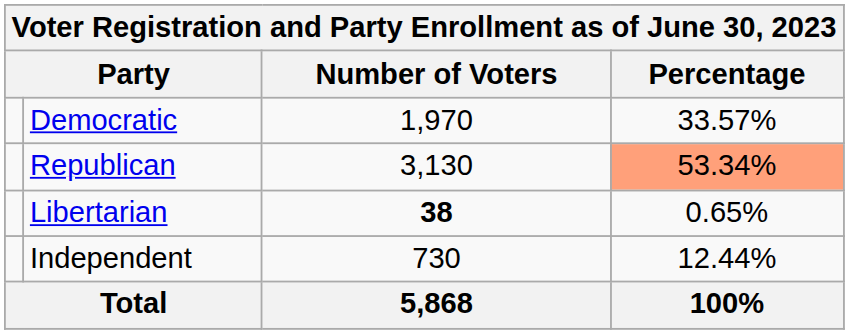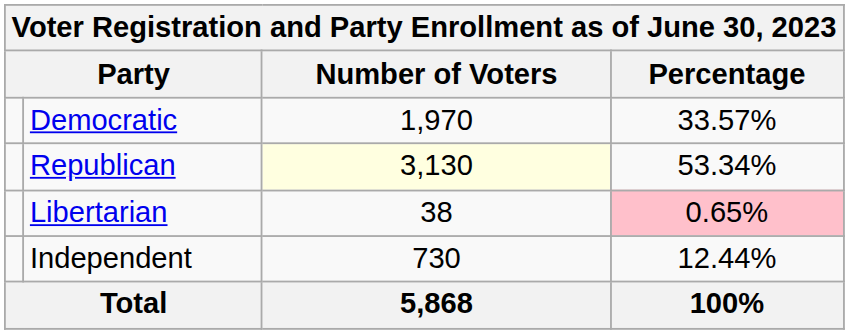Republican | Number of Voters: no background -> lightyellow background
Republican | Percentage: lightsalmon background -> no background
Libertarian | Number of Voters: bold -> normal
Libertarian | Percentage: no background -> pink background
